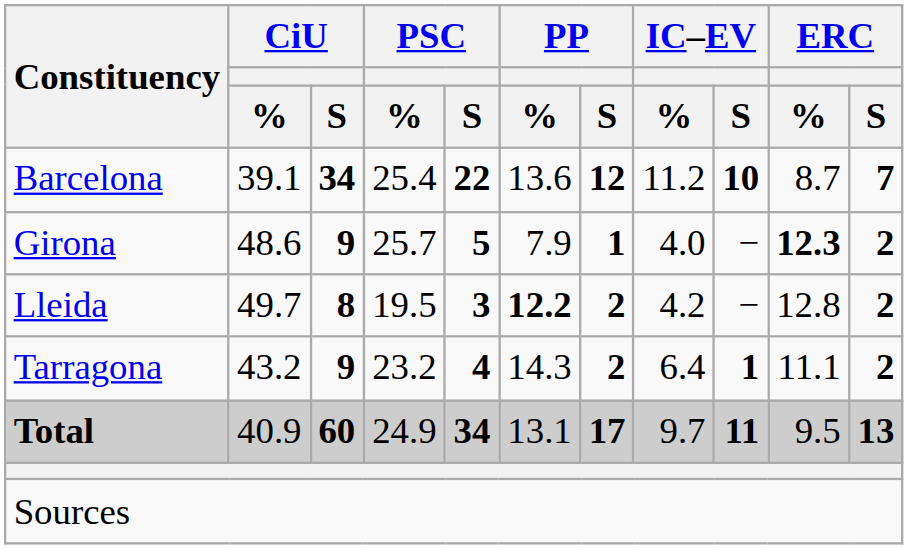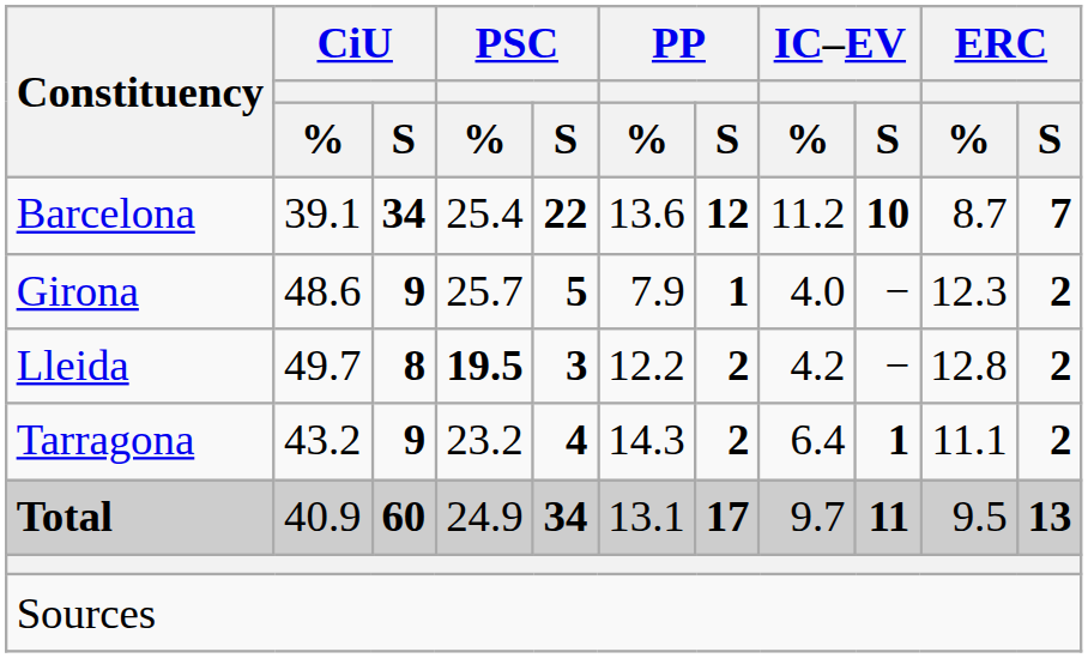Girona | ERC / %: bold -> normal
Lleida | PSC / %: normal -> bold
Lleida | PP / %: bold -> normal
